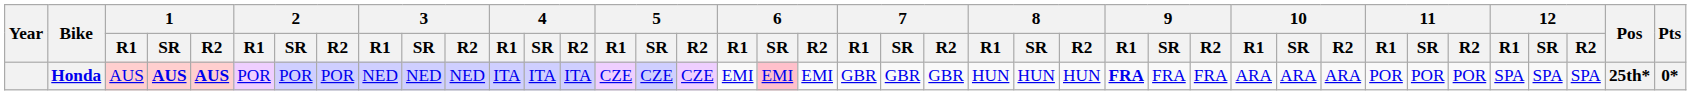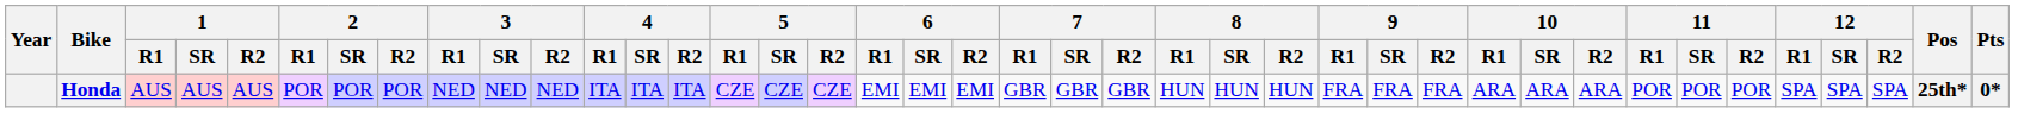Honda | 1 / SR: bold -> normal
Honda | 1 / R2: bold -> normal
Honda | 6 / SR: pink background -> no background
Honda | 9 / R1: bold -> normal
